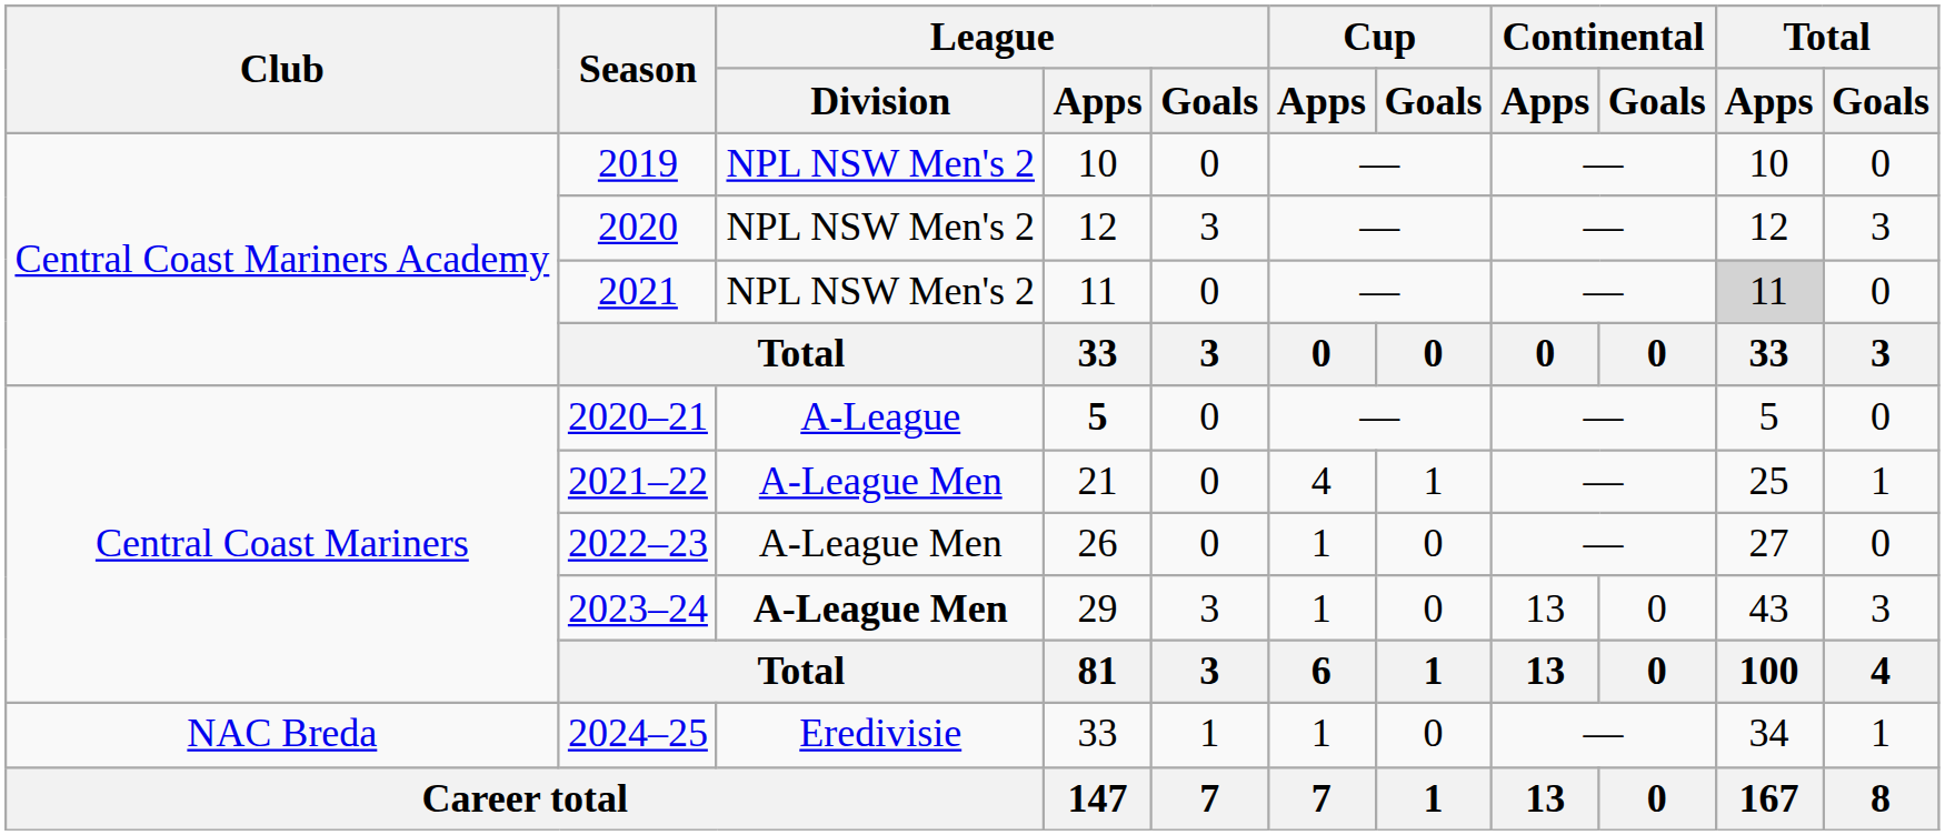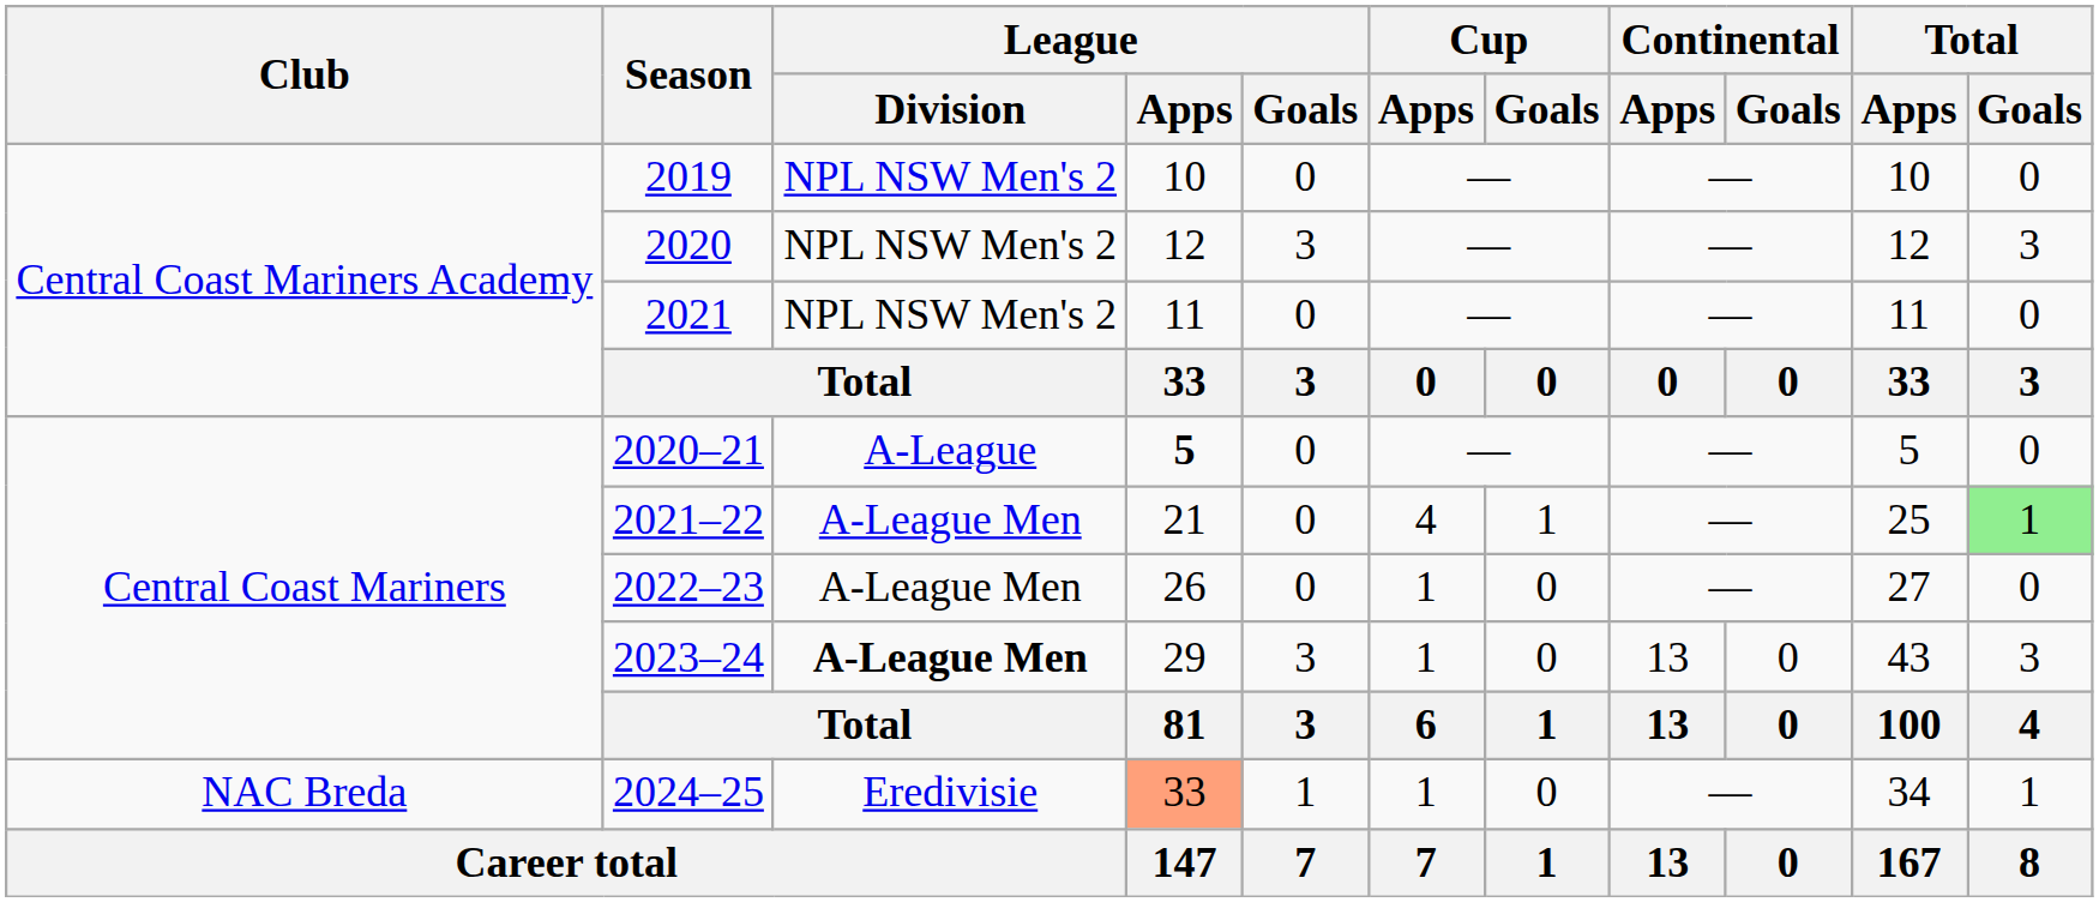2021 | Total / Apps: lightgrey background -> no background
2021–22 | Total / Goals: no background -> lightgreen background
2024–25 | League / Apps: no background -> lightsalmon background
